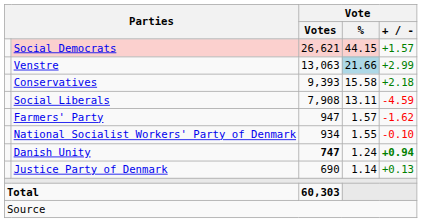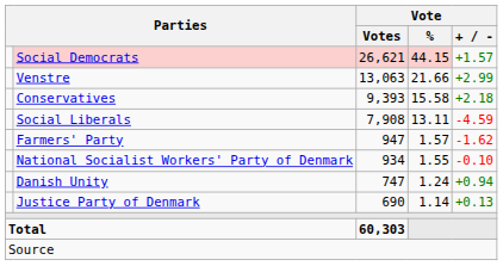Venstre | Vote / %: lightblue background -> no background
Danish Unity | Vote / Votes: bold -> normal
Danish Unity | Vote / + / -: bold -> normal
